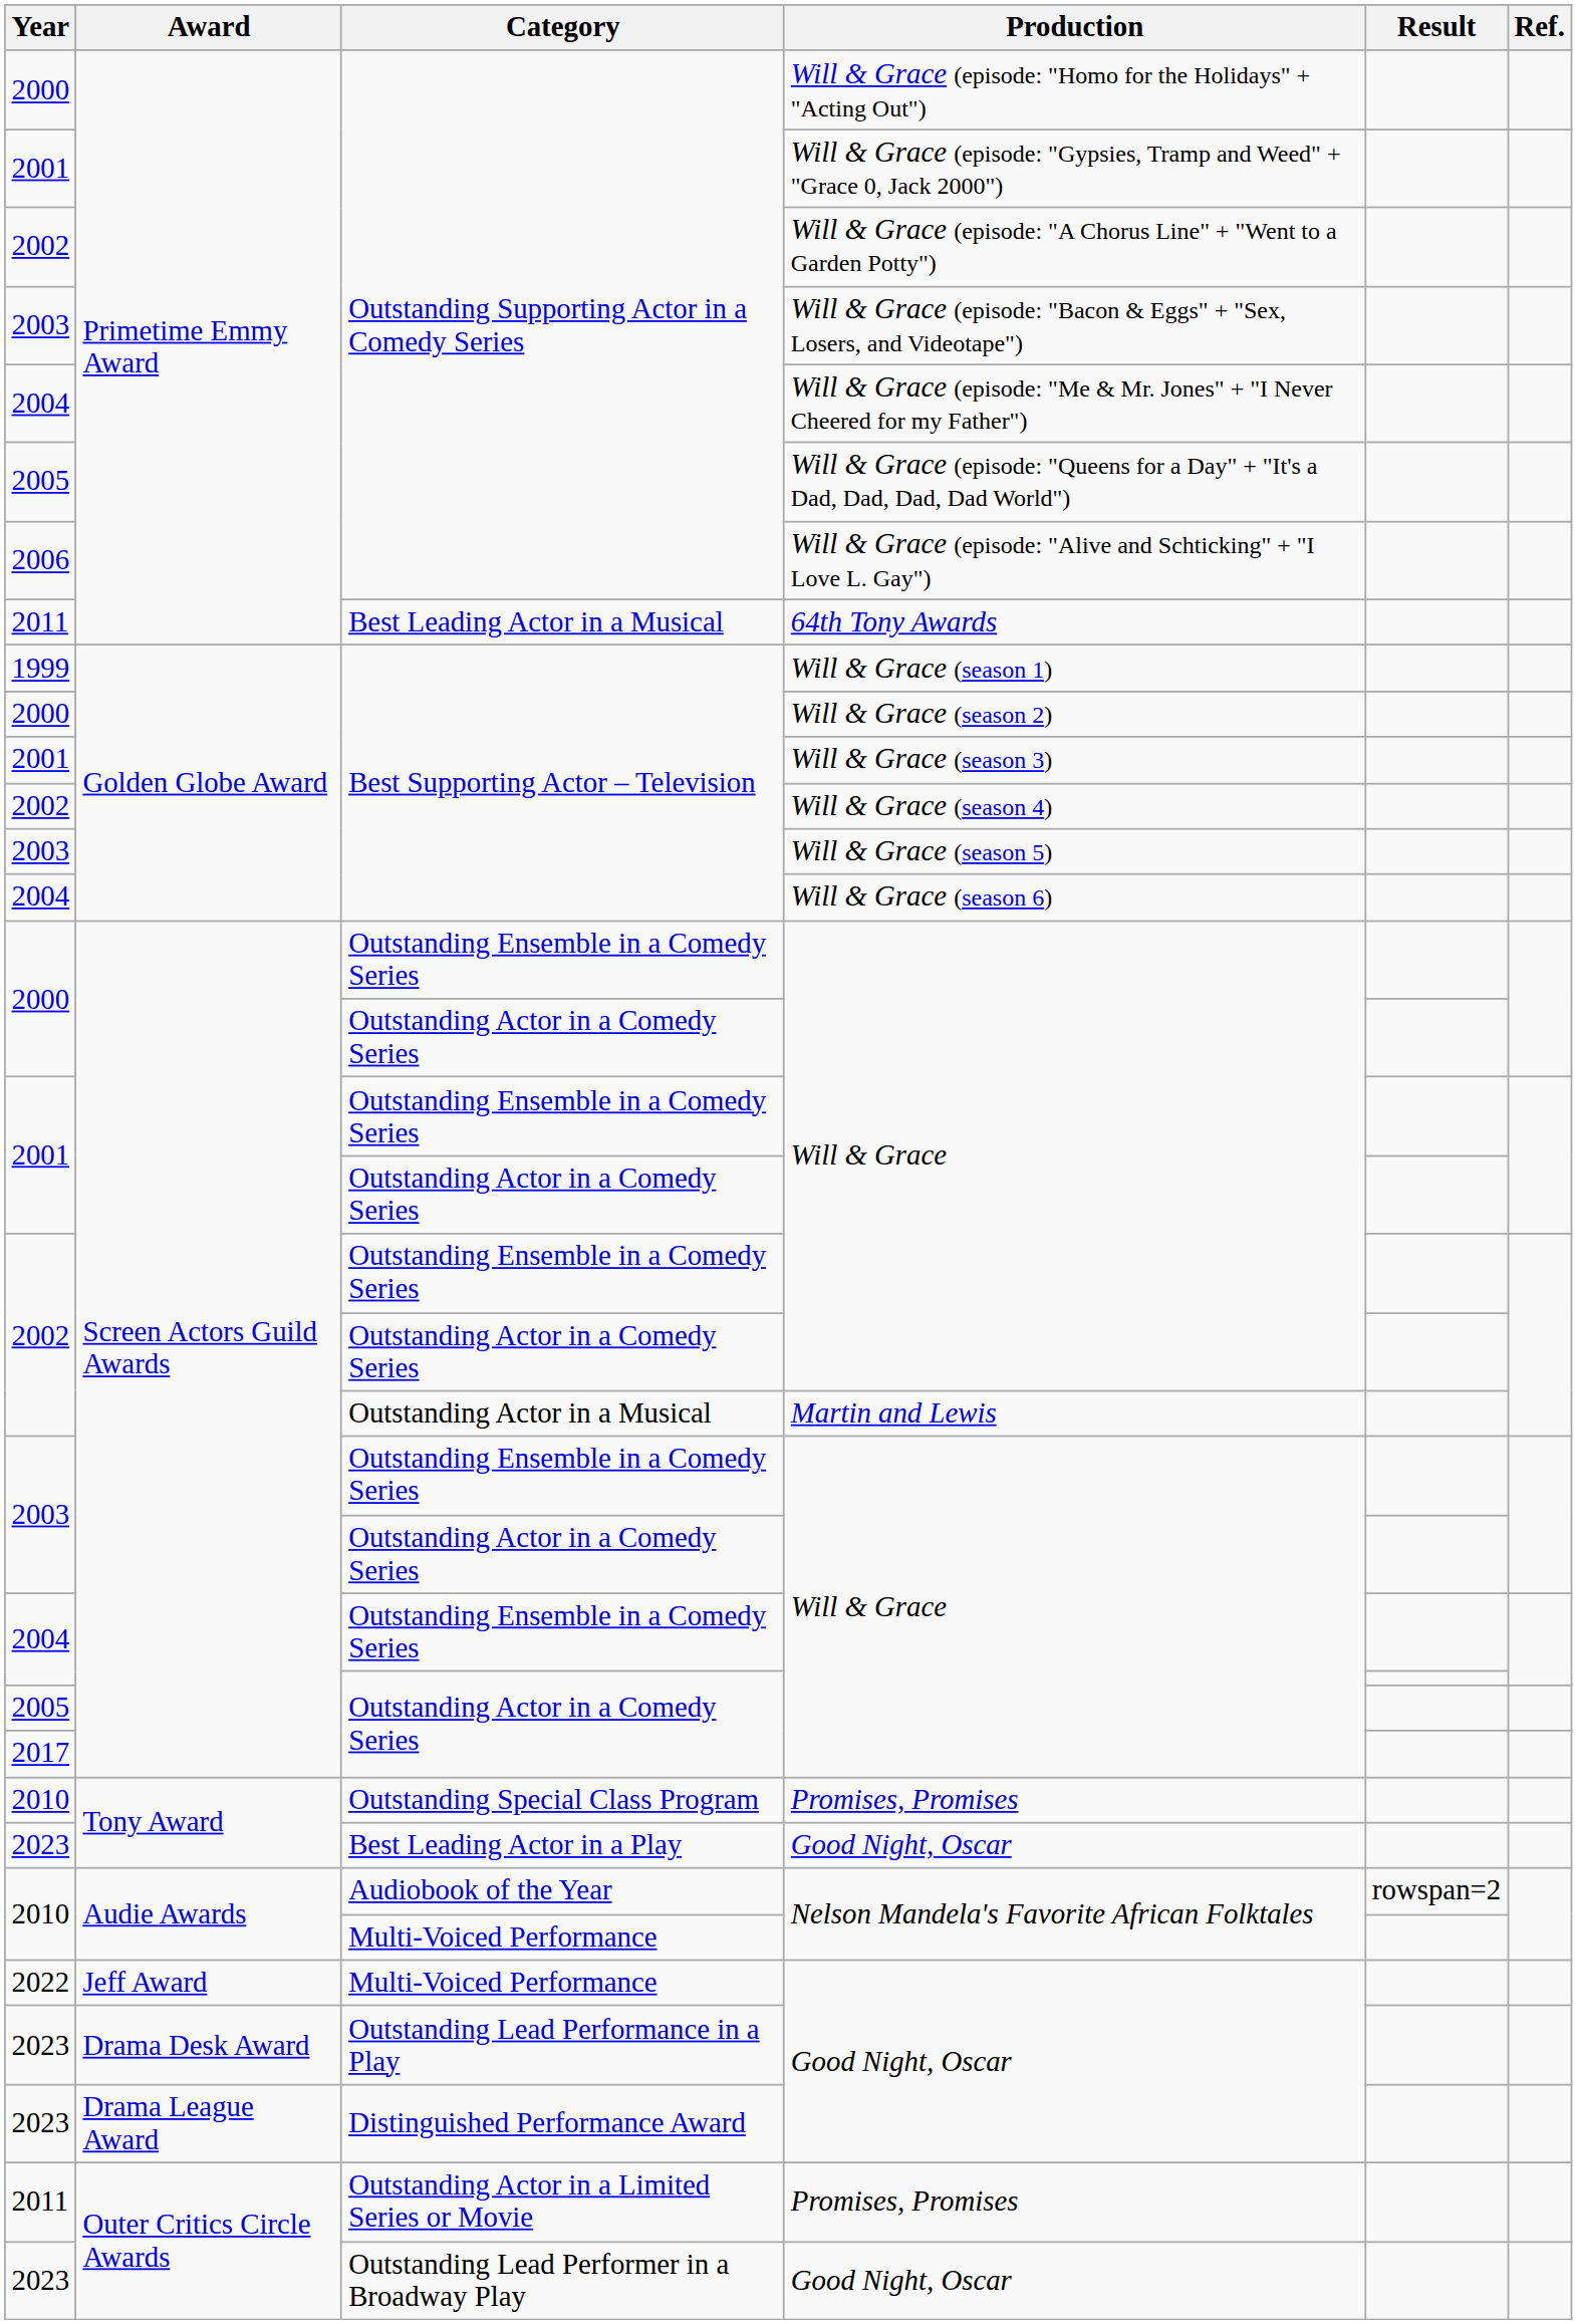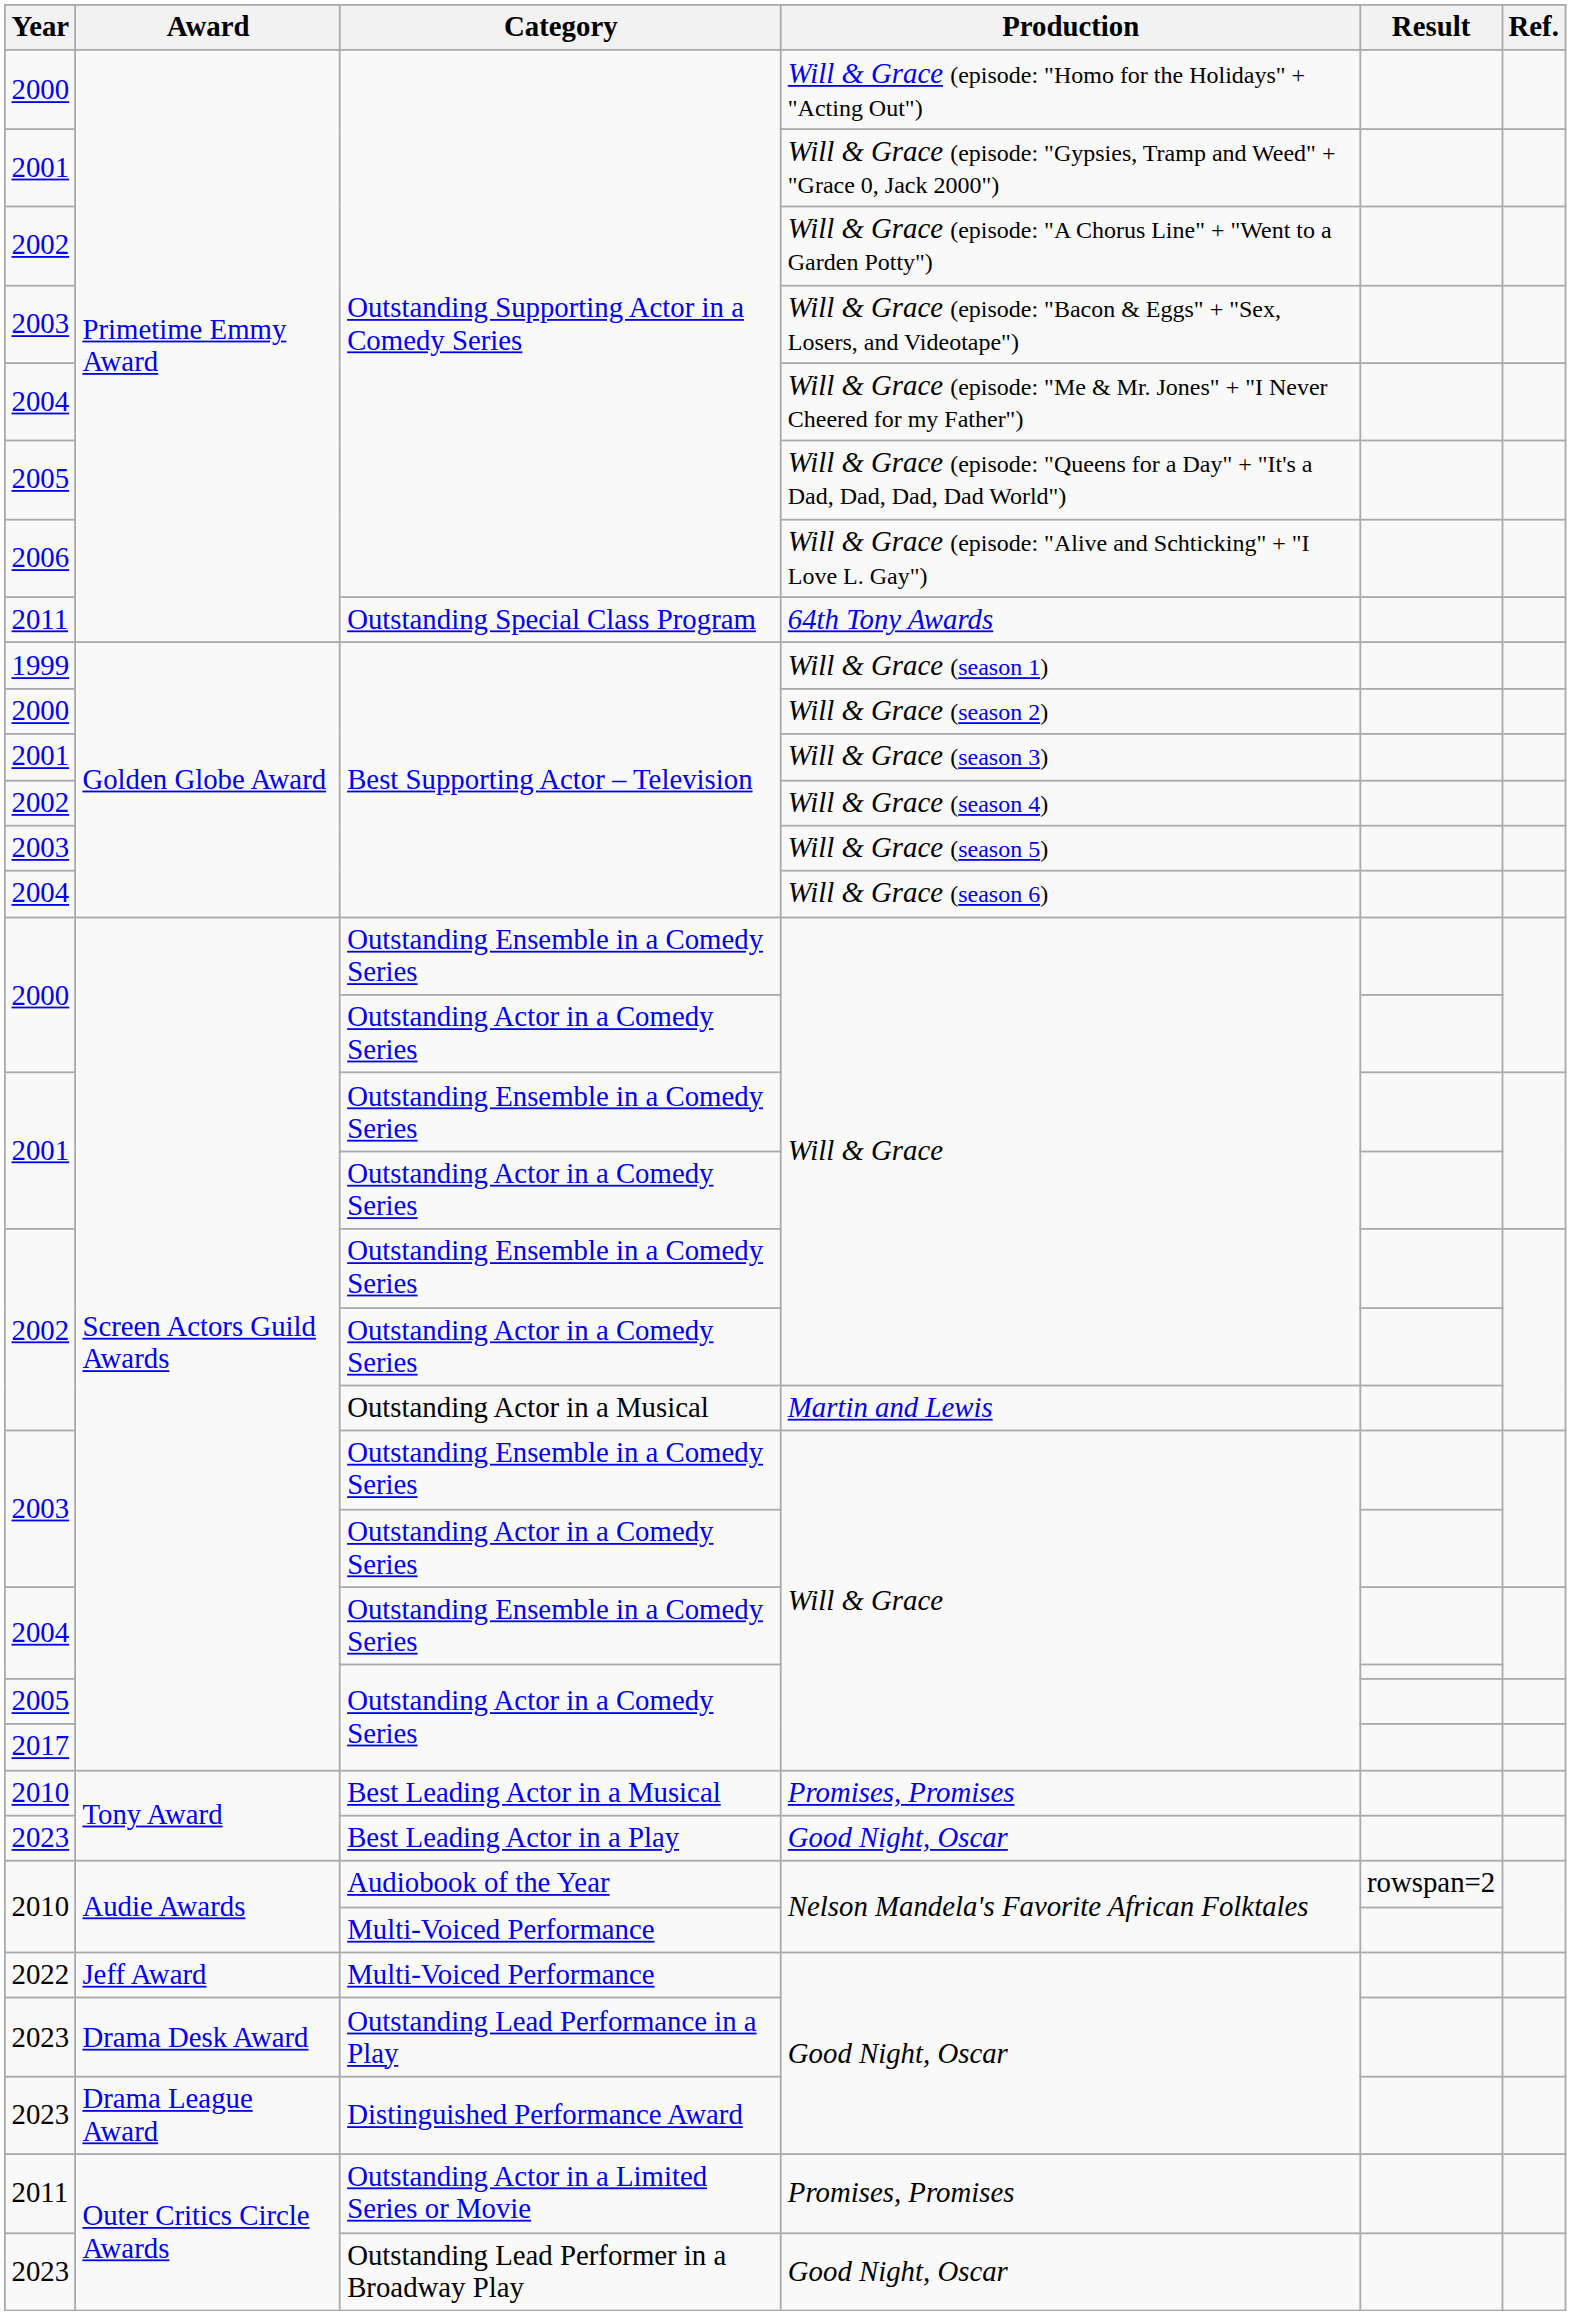64th Tony Awards | Category: Best Leading Actor in a Musical -> Outstanding Special Class Program
2010 / Promises, Promises | Category: Outstanding Special Class Program -> Best Leading Actor in a Musical
